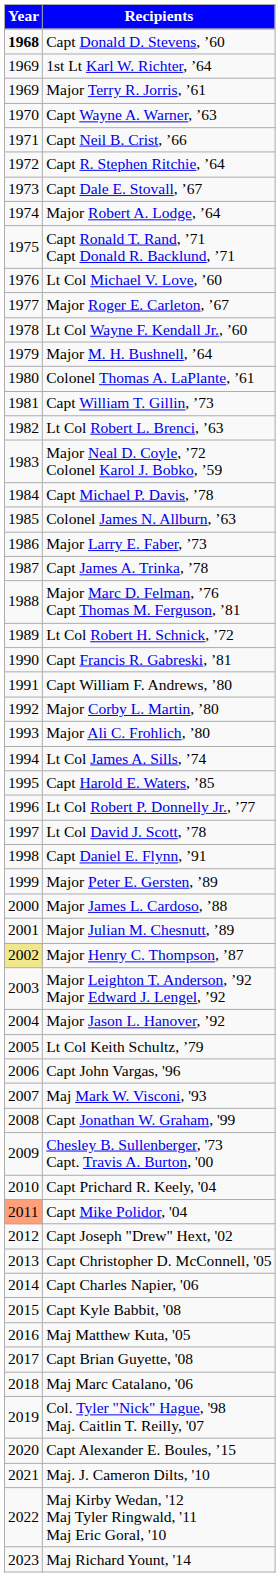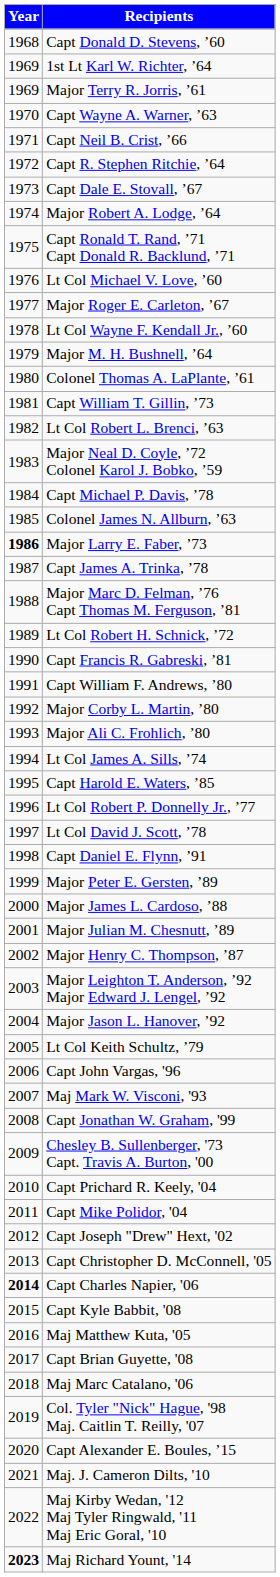Capt Donald D. Stevens, ’60 | Year: bold -> normal
Major Larry E. Faber, ’73 | Year: normal -> bold
Major Henry C. Thompson, ’87 | Year: khaki background -> no background
Capt Mike Polidor, '04 | Year: lightsalmon background -> no background
Capt Charles Napier, '06 | Year: normal -> bold
Maj Richard Yount, '14 | Year: normal -> bold
